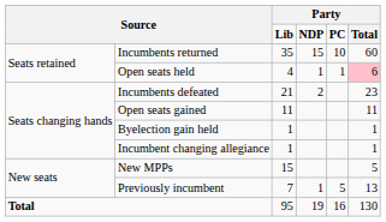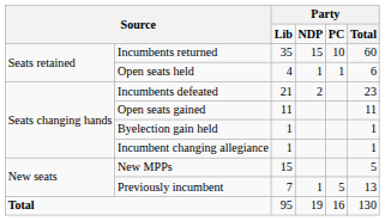Open seats held | column 6: pink background -> no background
